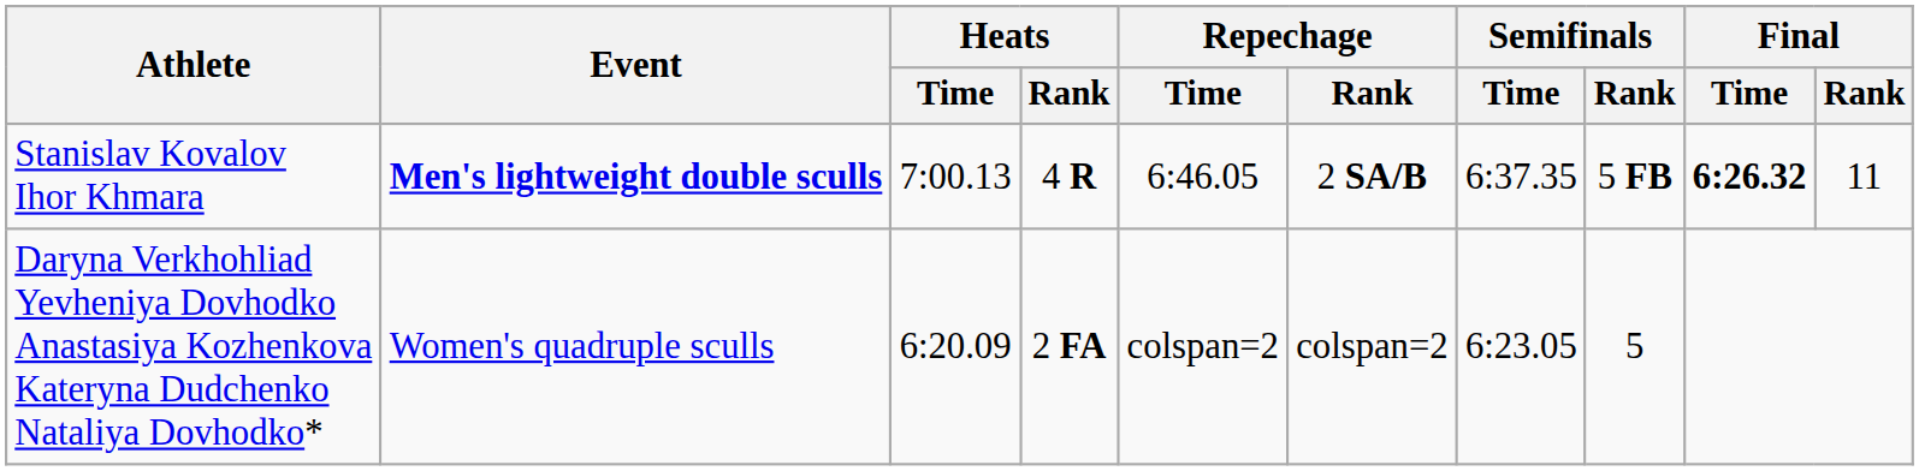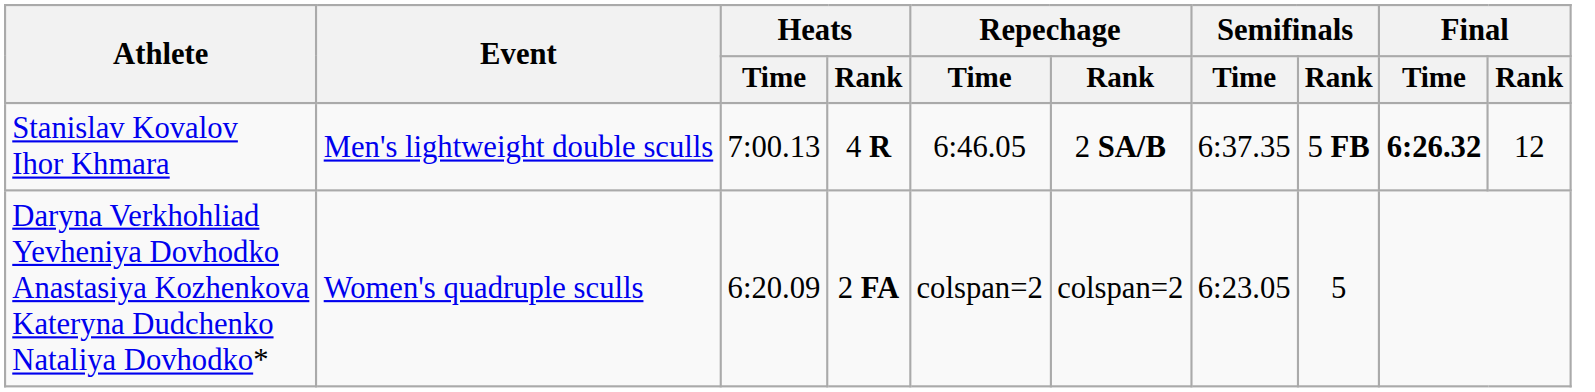Stanislav Kovalov Ihor Khmara | Event: bold -> normal
Stanislav Kovalov Ihor Khmara | Final / Rank: 11 -> 12
